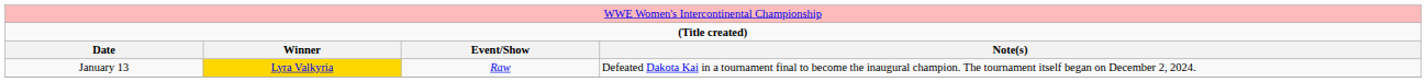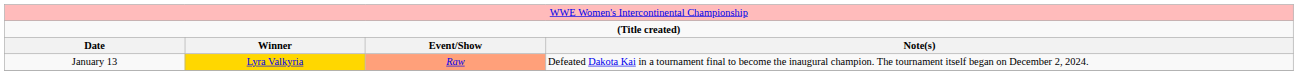January 13 | column 3: no background -> lightsalmon background
